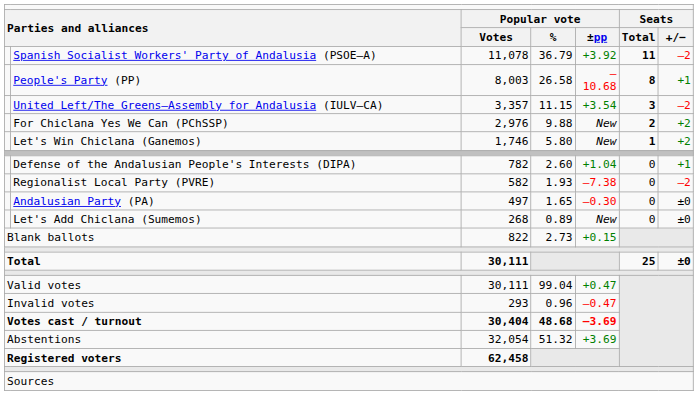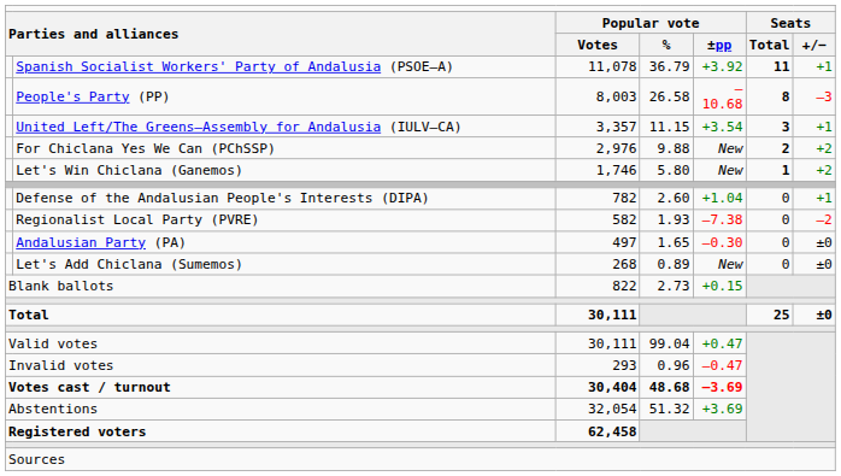Spanish Socialist Workers' Party of Andalusia (PSOE–A) | column 7: –2 -> +1
People's Party (PP) | column 7: +1 -> –3
United Left/The Greens–Assembly for Andalusia (IULV–CA) | column 7: –2 -> +1
